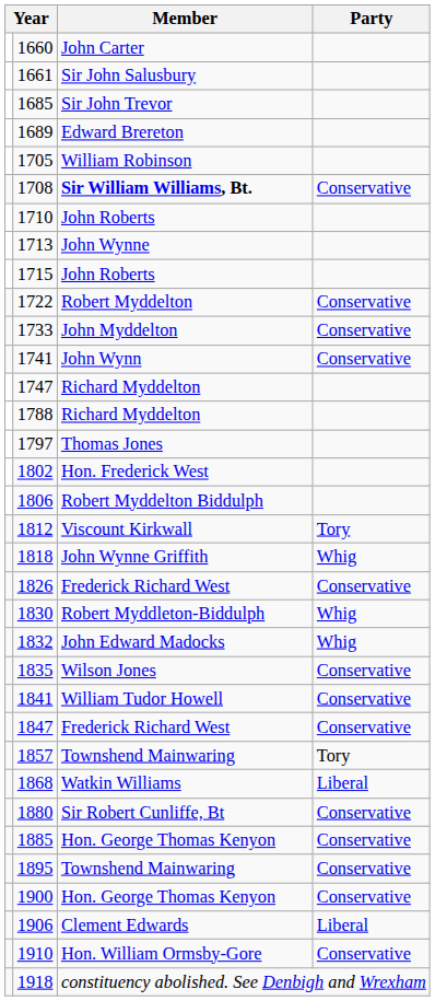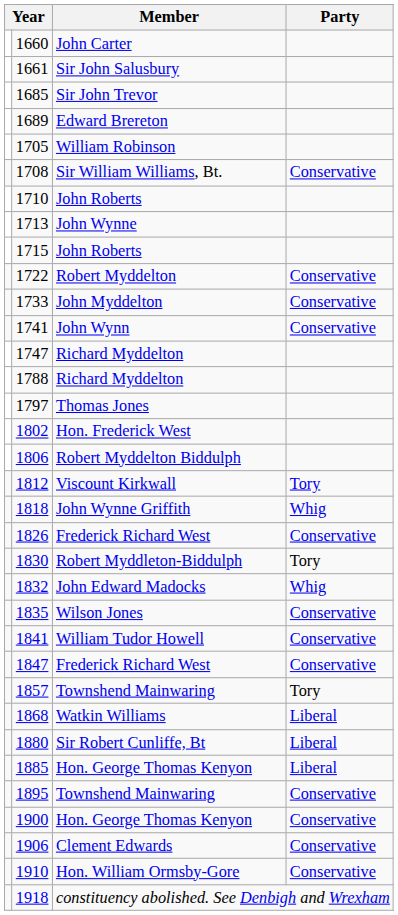1708 | Member: bold -> normal
1830 | Party: Whig -> Tory
1880 | Party: Conservative -> Liberal
1885 | Party: Conservative -> Liberal
1906 | Party: Liberal -> Conservative
